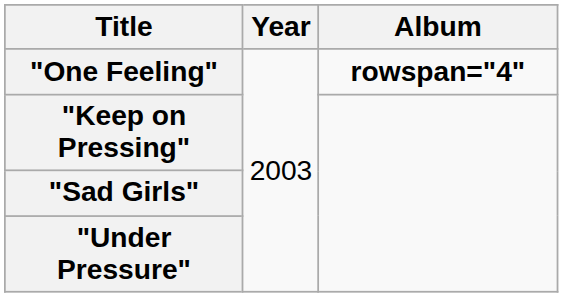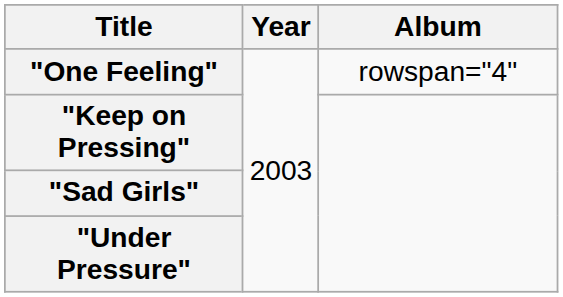"One Feeling" | Album: bold -> normal
